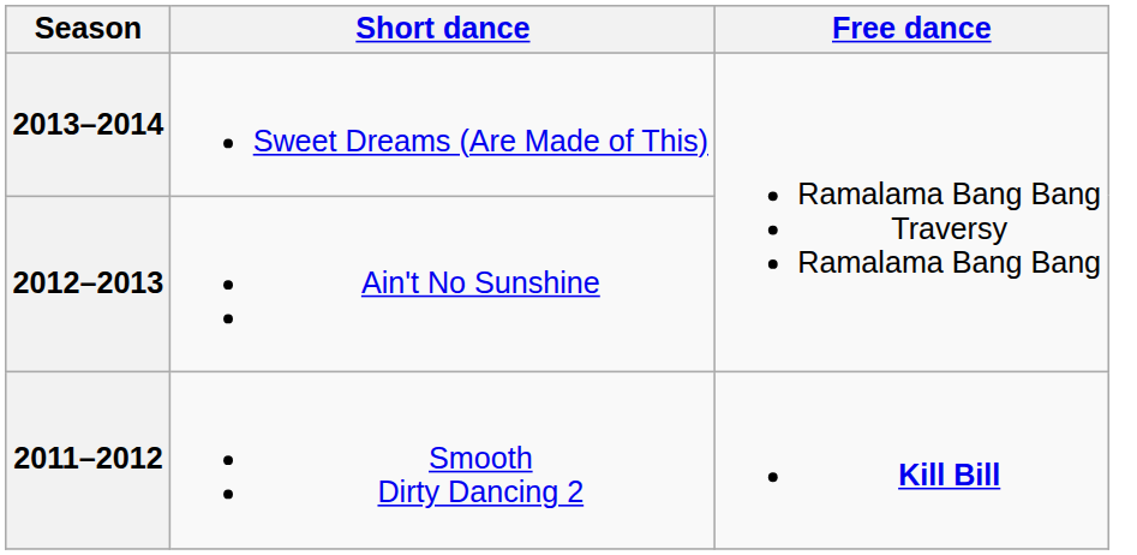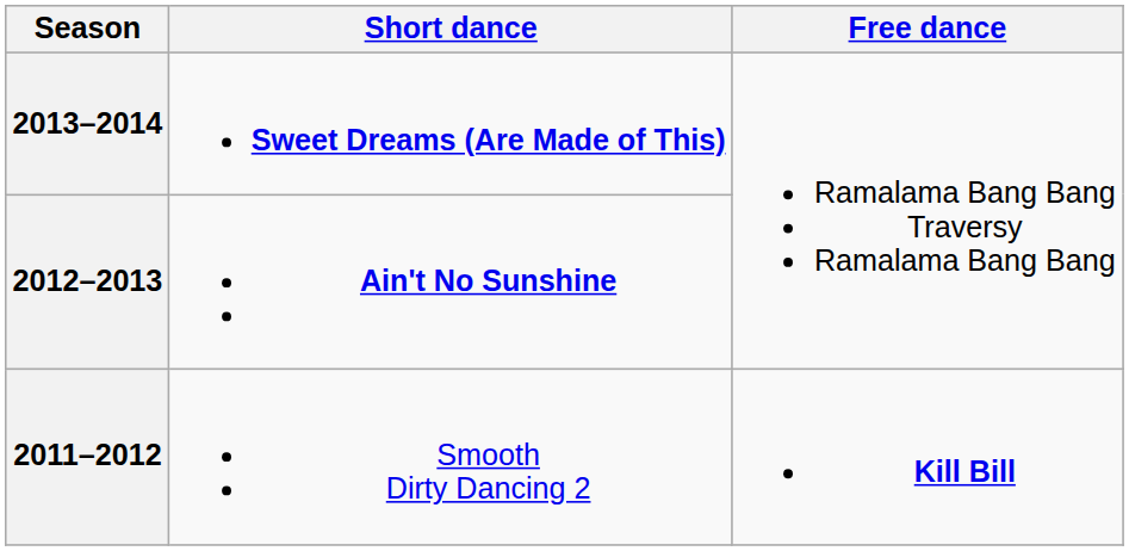2013–2014 | Short dance: normal -> bold
2012–2013 | Short dance: normal -> bold
